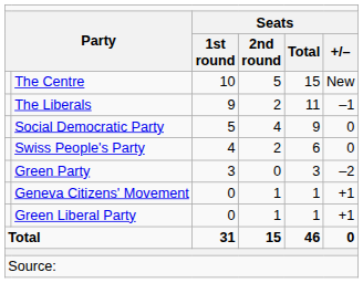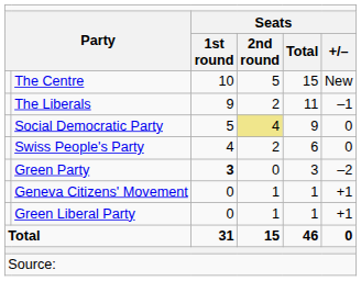Social Democratic Party | column 4: no background -> khaki background
Green Party | column 3: normal -> bold
